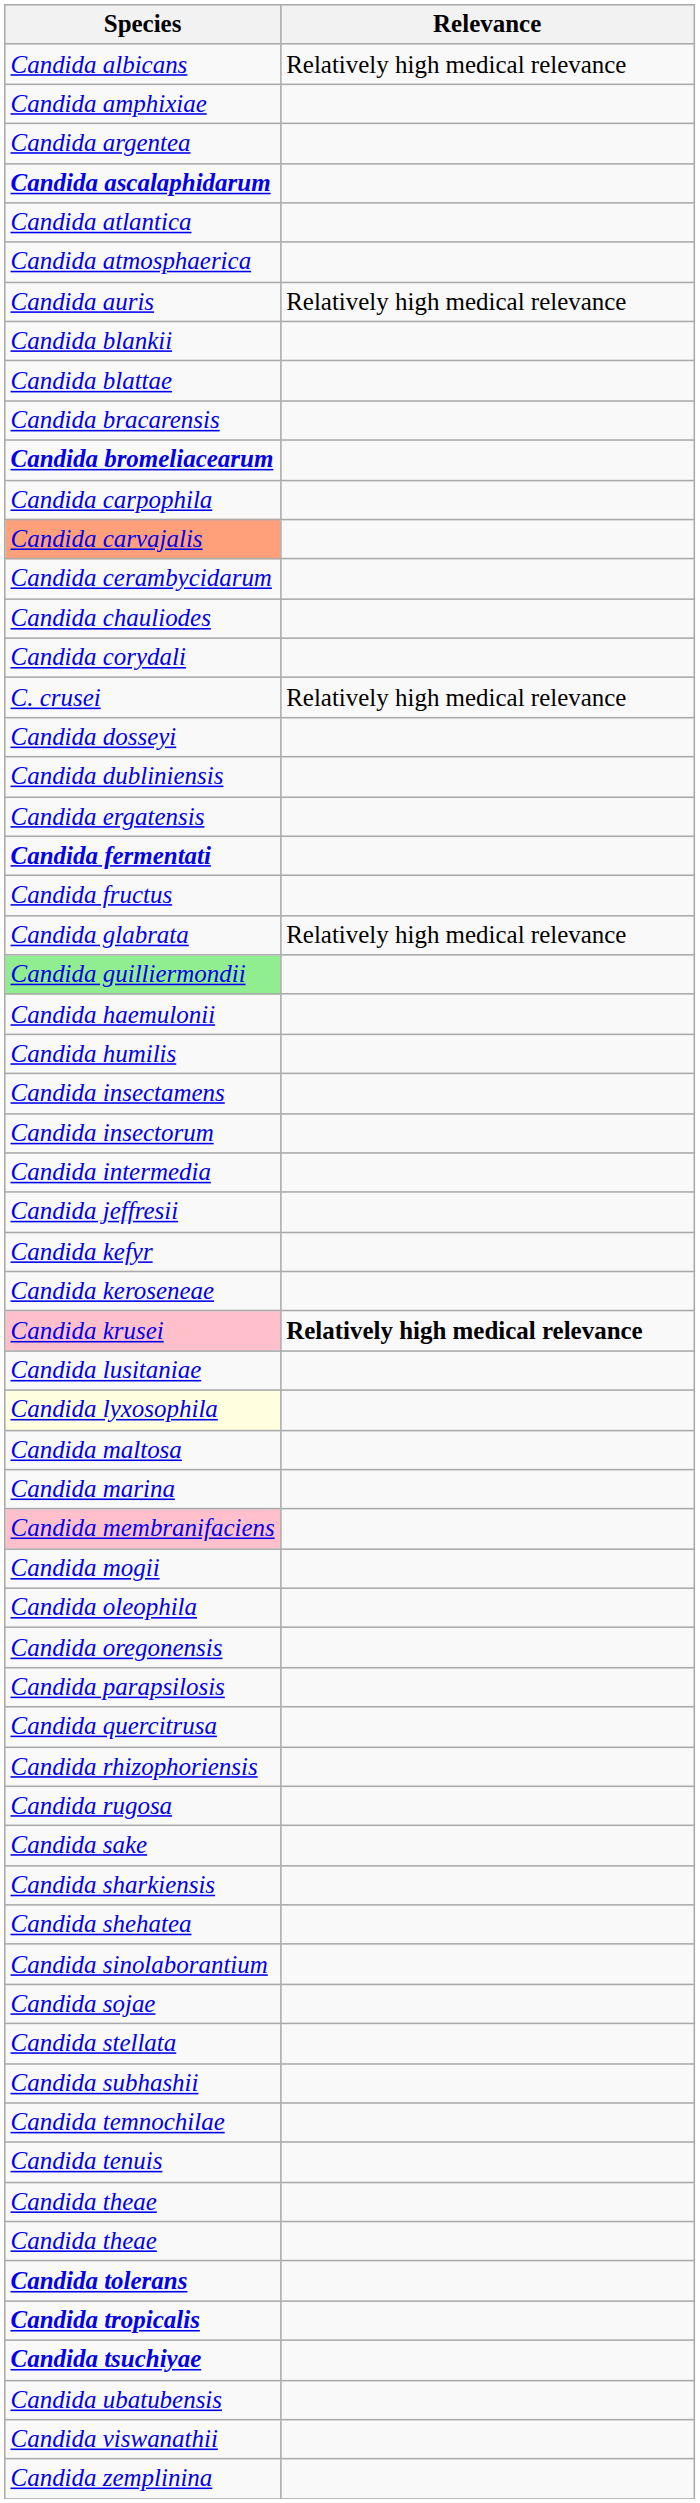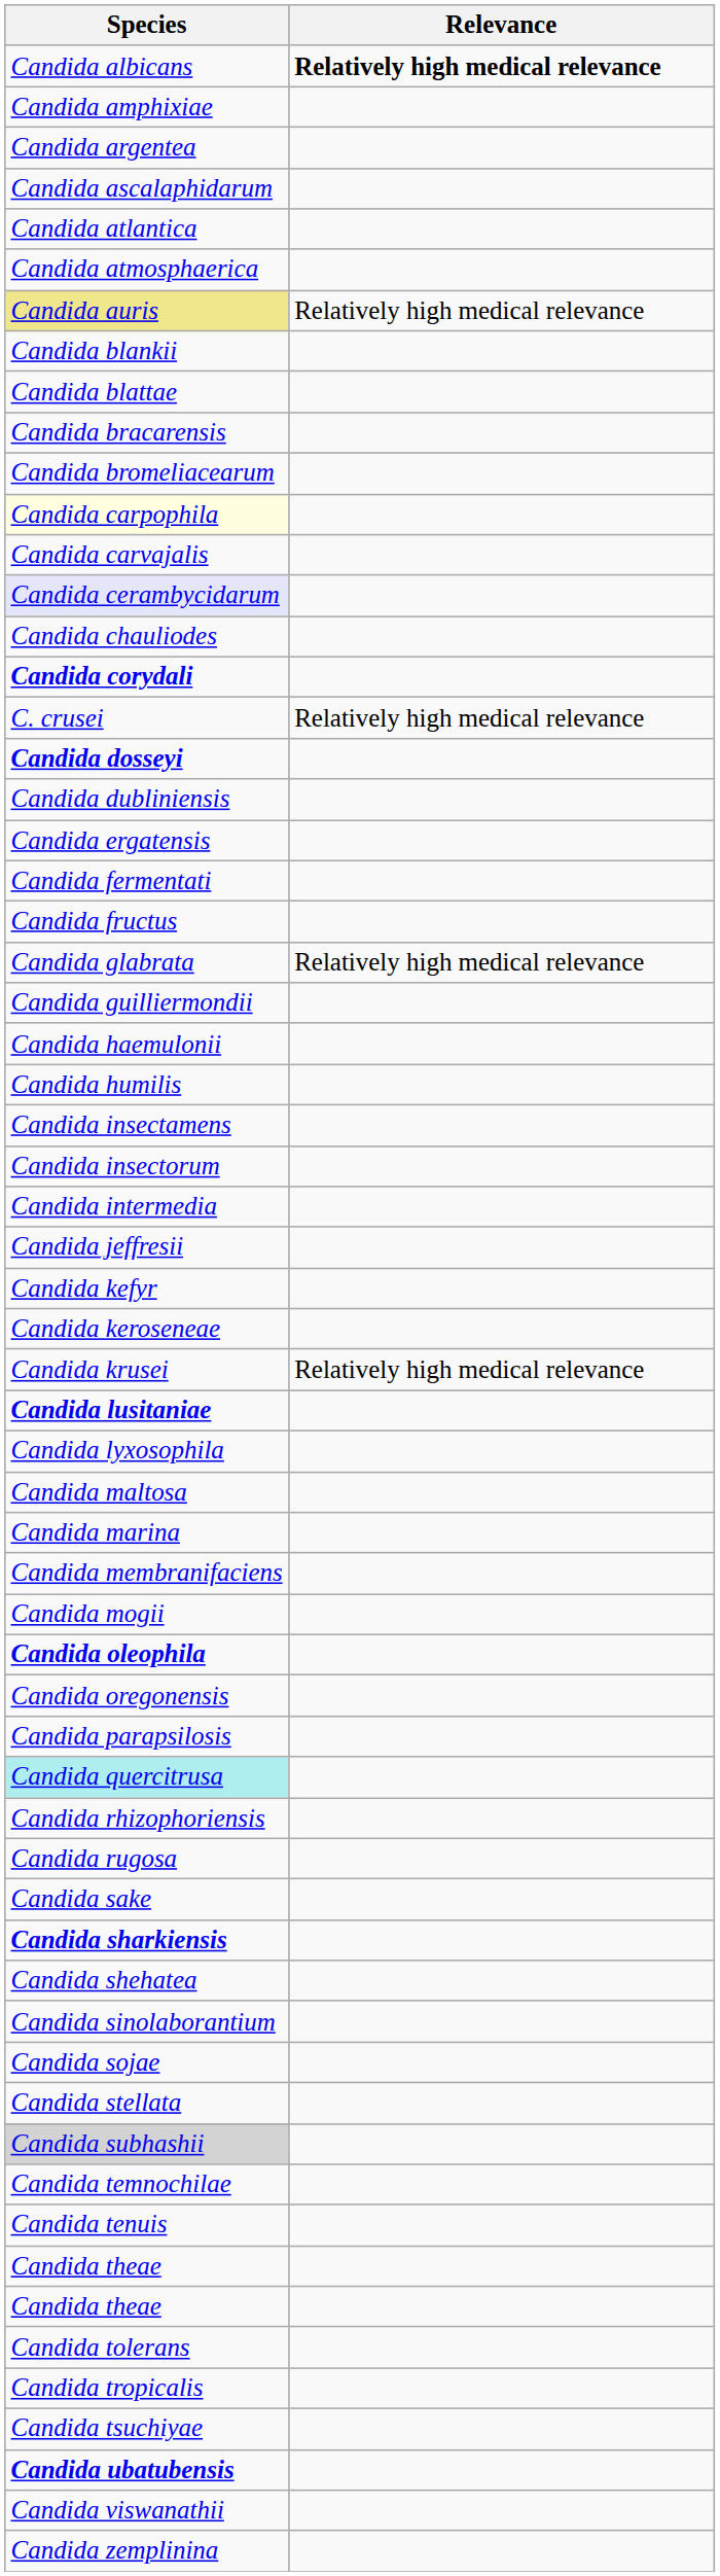row 2 | Relevance: normal -> bold
row 5 | Species: bold -> normal
row 8 | Species: no background -> khaki background
row 12 | Species: bold -> normal
row 13 | Species: no background -> lightyellow background
row 14 | Species: lightsalmon background -> no background
row 15 | Species: no background -> lavender background
row 17 | Species: normal -> bold
row 19 | Species: normal -> bold
row 22 | Species: bold -> normal
row 25 | Species: lightgreen background -> no background
row 34 | Species: pink background -> no background
row 34 | Relevance: bold -> normal
row 35 | Species: normal -> bold
row 36 | Species: lightyellow background -> no background
row 39 | Species: pink background -> no background
row 41 | Species: normal -> bold
row 44 | Species: no background -> paleturquoise background
row 48 | Species: normal -> bold
row 53 | Species: no background -> lightgrey background
row 58 | Species: bold -> normal
row 59 | Species: bold -> normal
row 60 | Species: bold -> normal
row 61 | Species: normal -> bold
